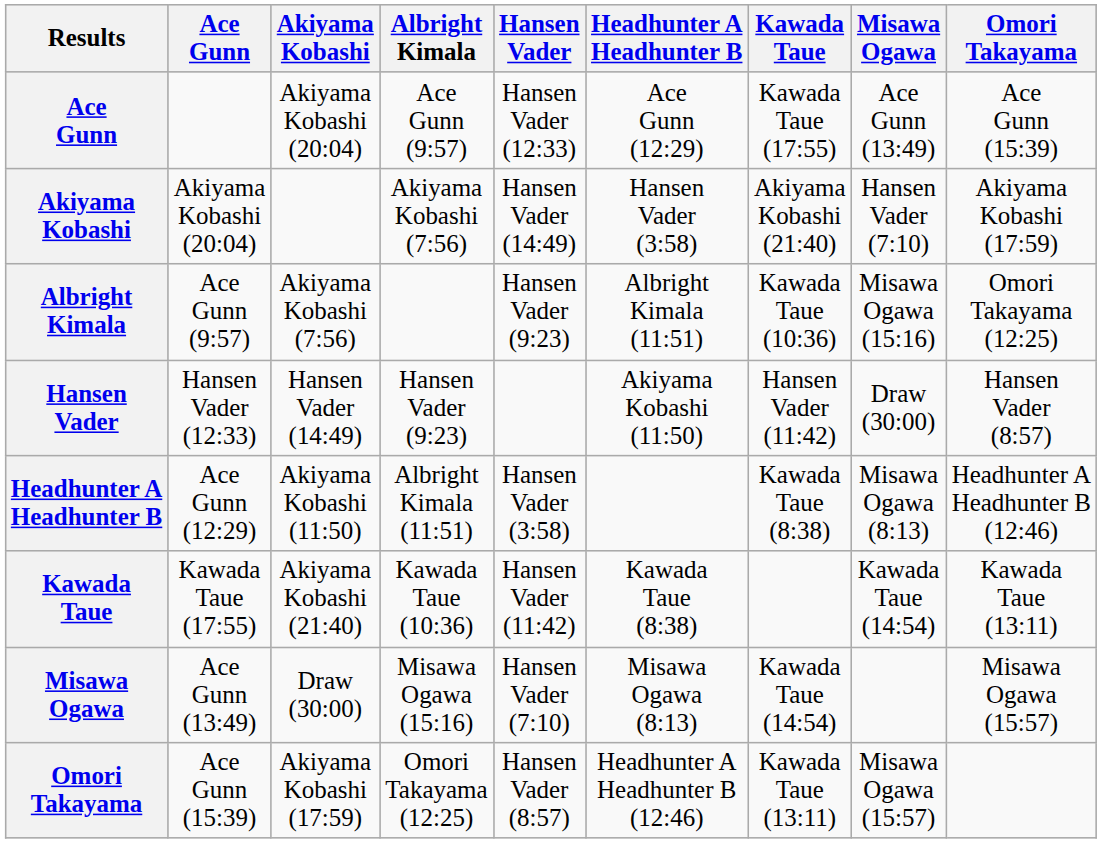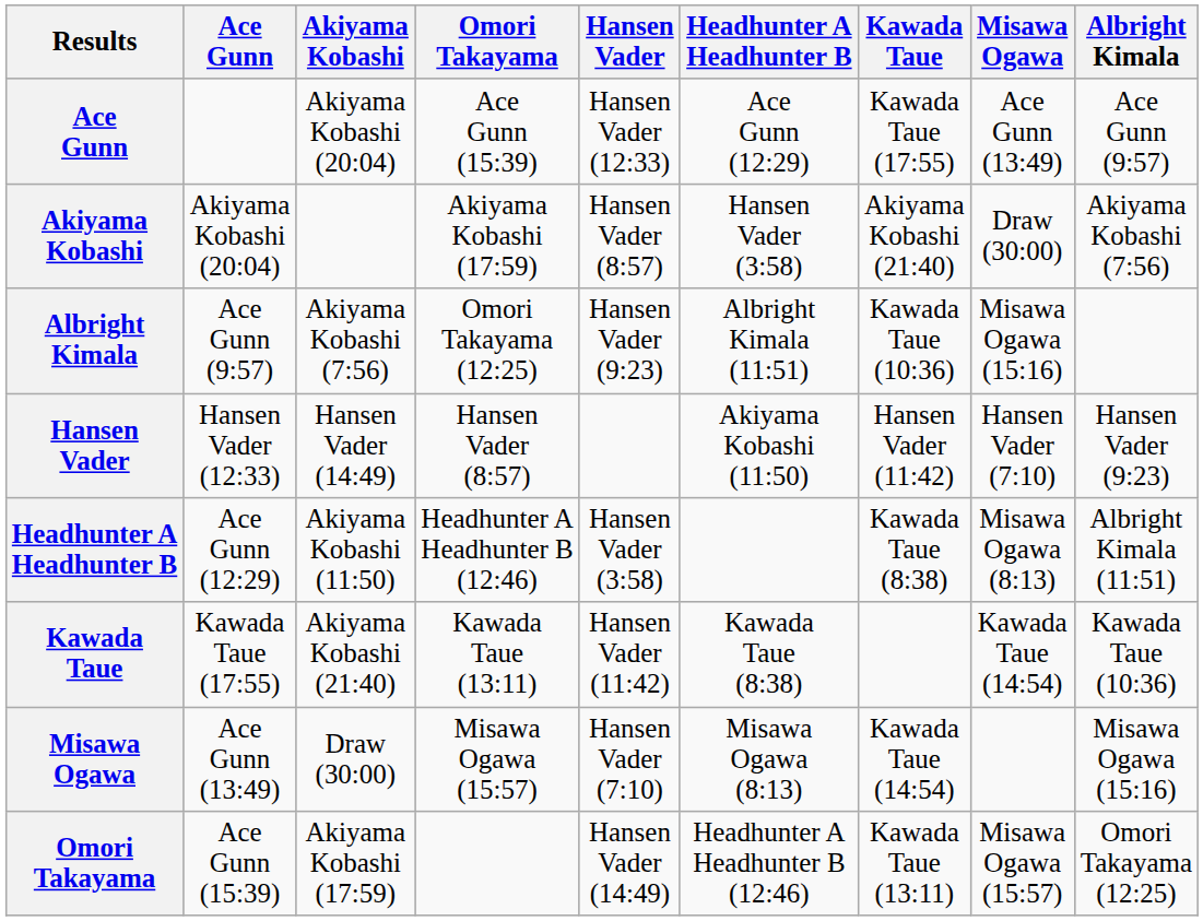columns swapped: Albright Kimala <-> Omori Takayama
row 3 | Hansen Vader: Hansen Vader (14:49) -> Hansen Vader (8:57)
row 3 | Misawa Ogawa: Hansen Vader (7:10) -> Draw (30:00)
row 5 | Misawa Ogawa: Draw (30:00) -> Hansen Vader (7:10)
row 9 | Hansen Vader: Hansen Vader (8:57) -> Hansen Vader (14:49)
